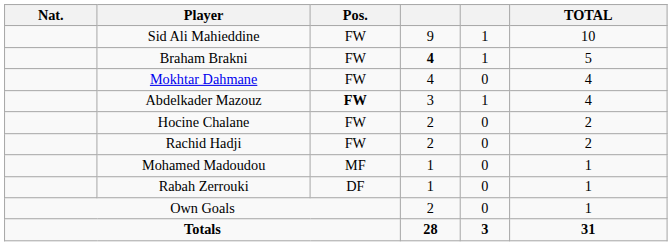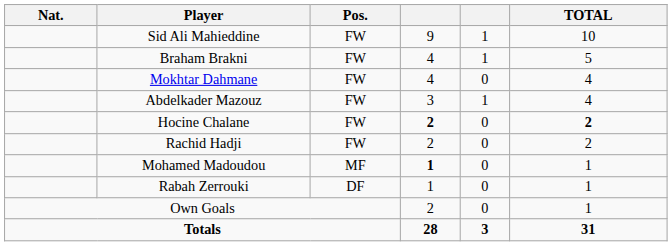Braham Brakni | column 4: bold -> normal
Abdelkader Mazouz | Pos.: bold -> normal
Hocine Chalane | column 4: normal -> bold
Hocine Chalane | TOTAL: normal -> bold
Mohamed Madoudou | column 4: normal -> bold
